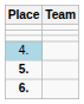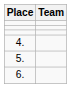row 5 | Place: lightblue background -> no background
row 6 | Place: bold -> normal
row 7 | Place: bold -> normal
